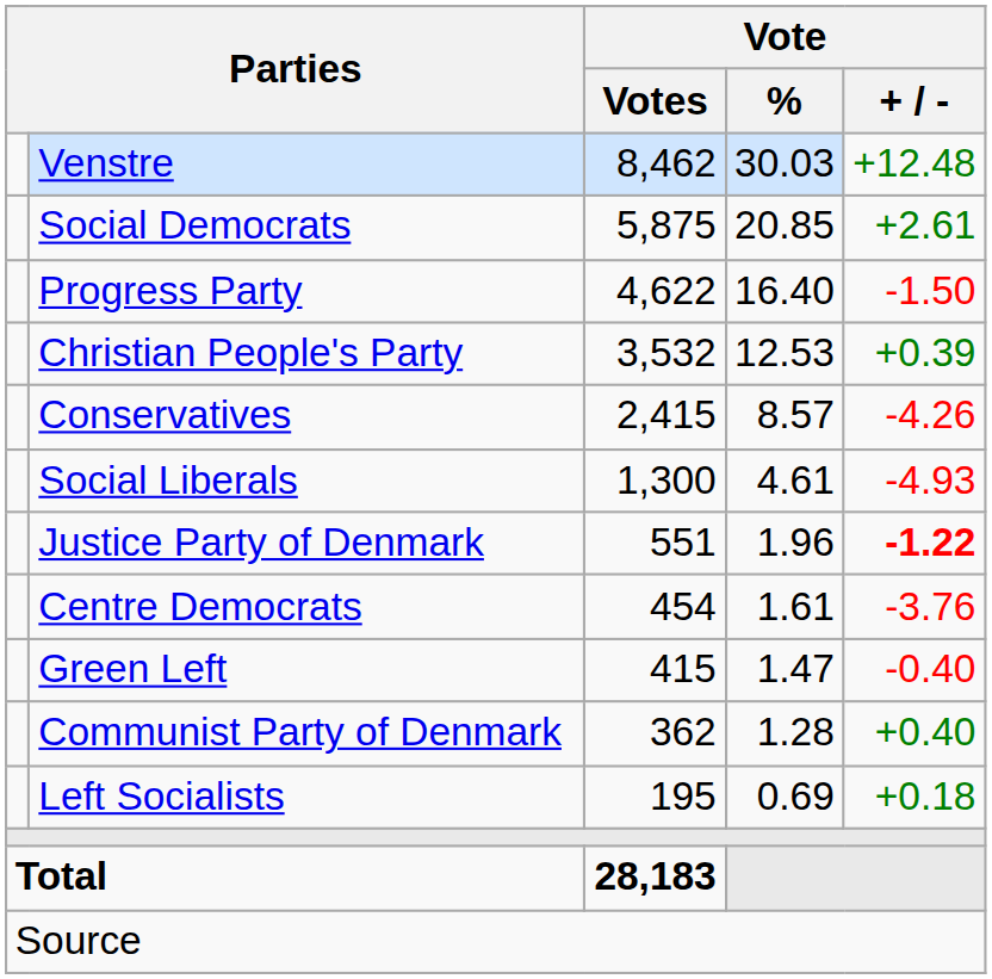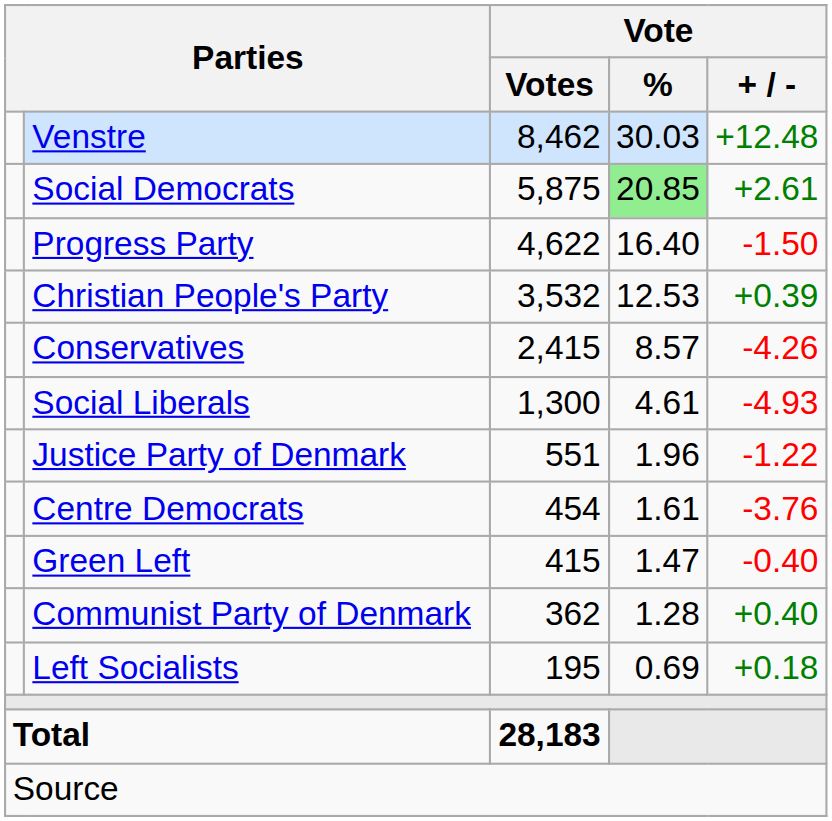Social Democrats | Vote / %: no background -> lightgreen background
Justice Party of Denmark | Vote / + / -: bold -> normal
